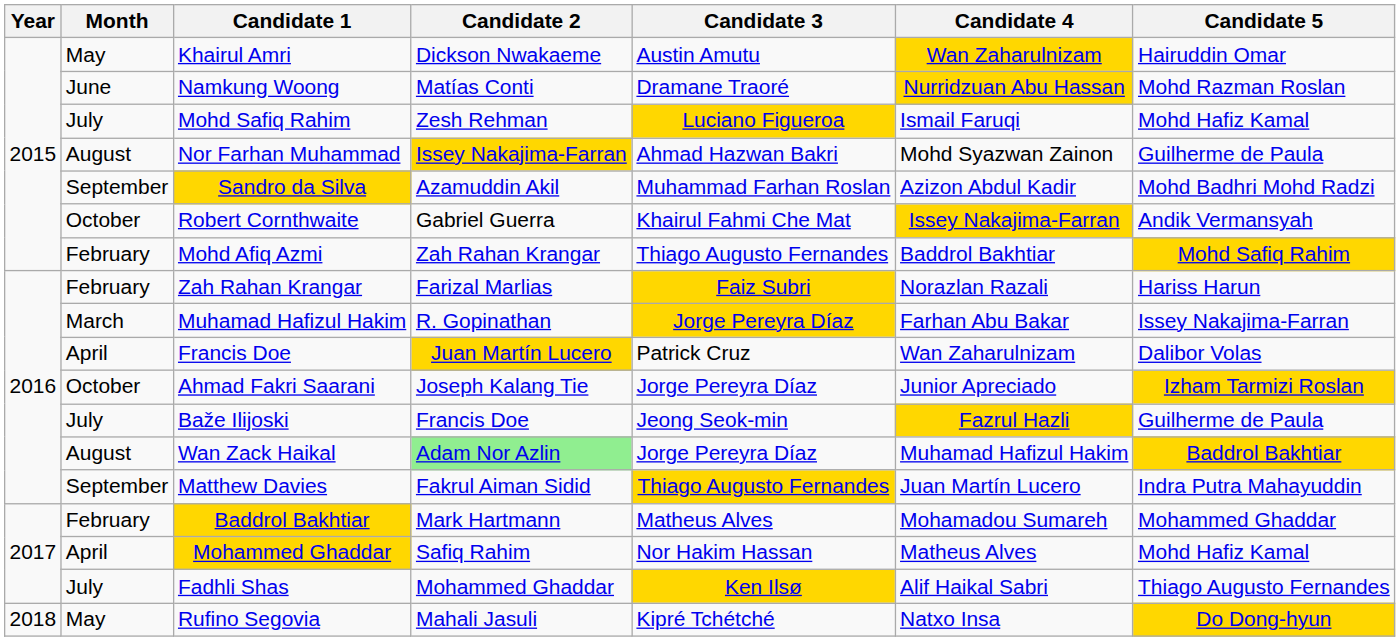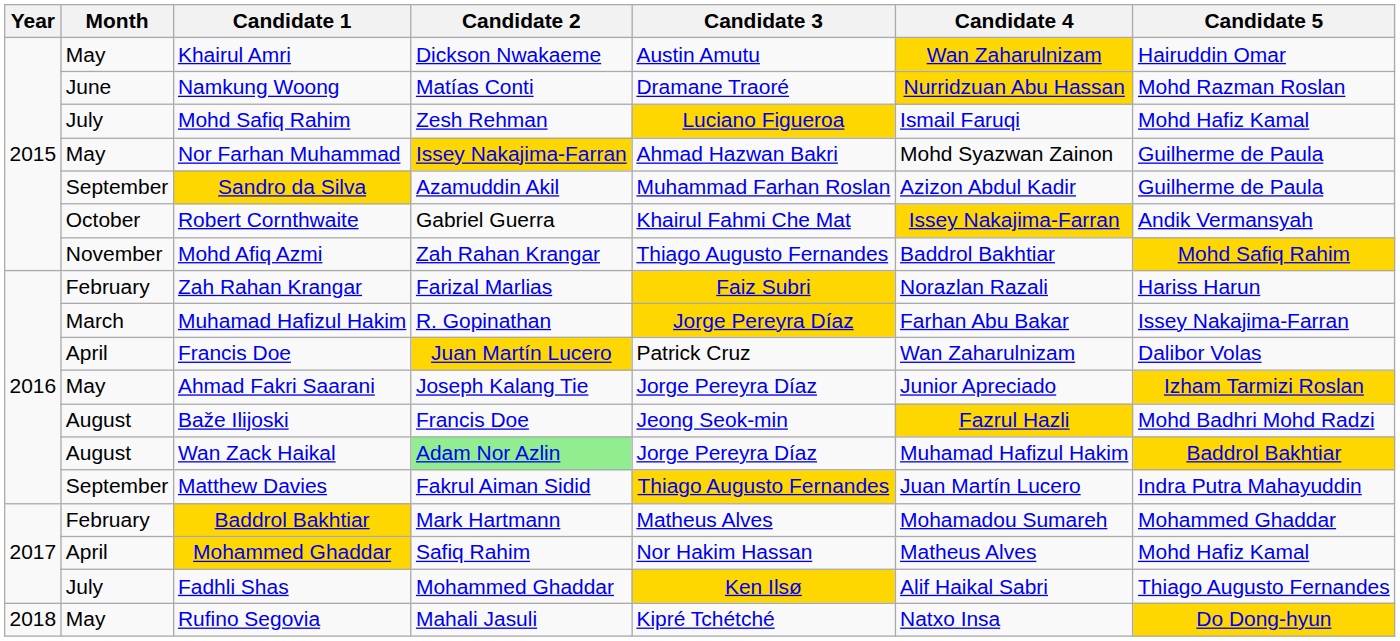Nor Farhan Muhammad | Month: August -> May
Sandro da Silva | Candidate 5: Mohd Badhri Mohd Radzi -> Guilherme de Paula
Mohd Afiq Azmi | Month: February -> November
Ahmad Fakri Saarani | Month: October -> May
Baže Ilijoski | Month: July -> August
Baže Ilijoski | Candidate 5: Guilherme de Paula -> Mohd Badhri Mohd Radzi
